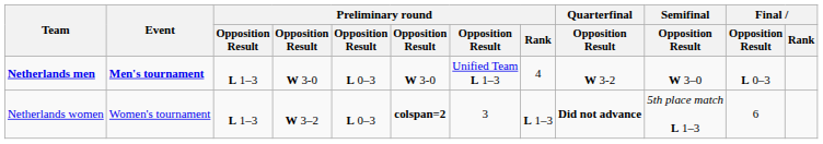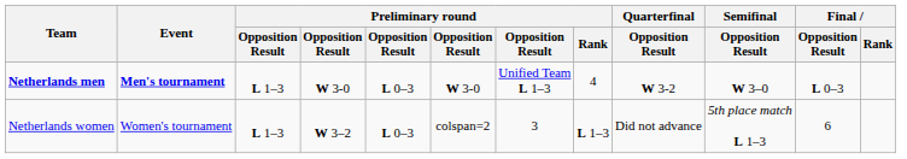Netherlands women | column 6: bold -> normal
Netherlands women | Quarterfinal / Opposition Result: bold -> normal
